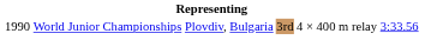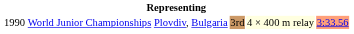row 2 | column 5: no background -> lightyellow background
row 2 | column 6: no background -> lightsalmon background
